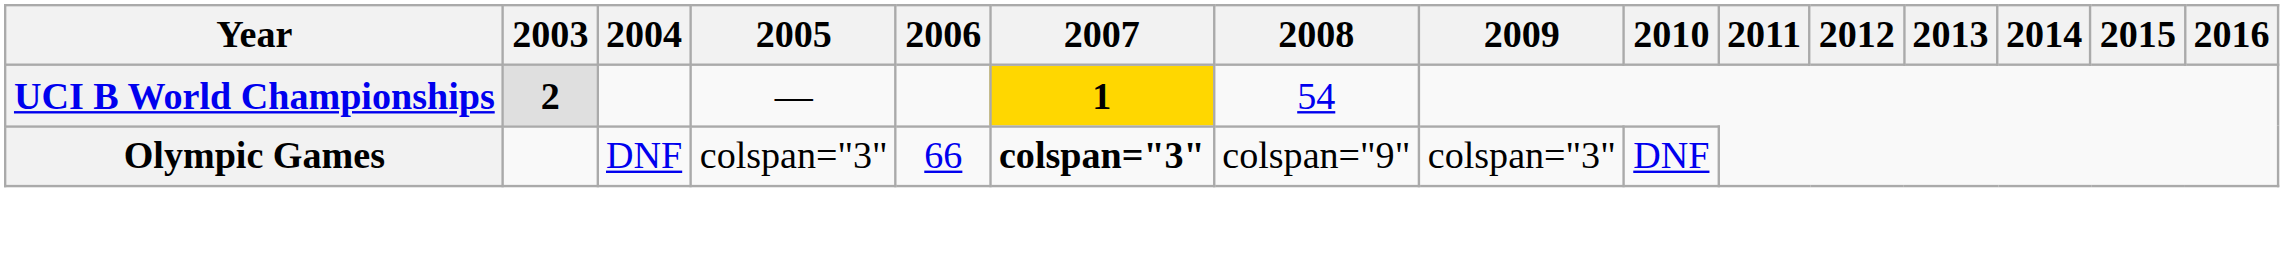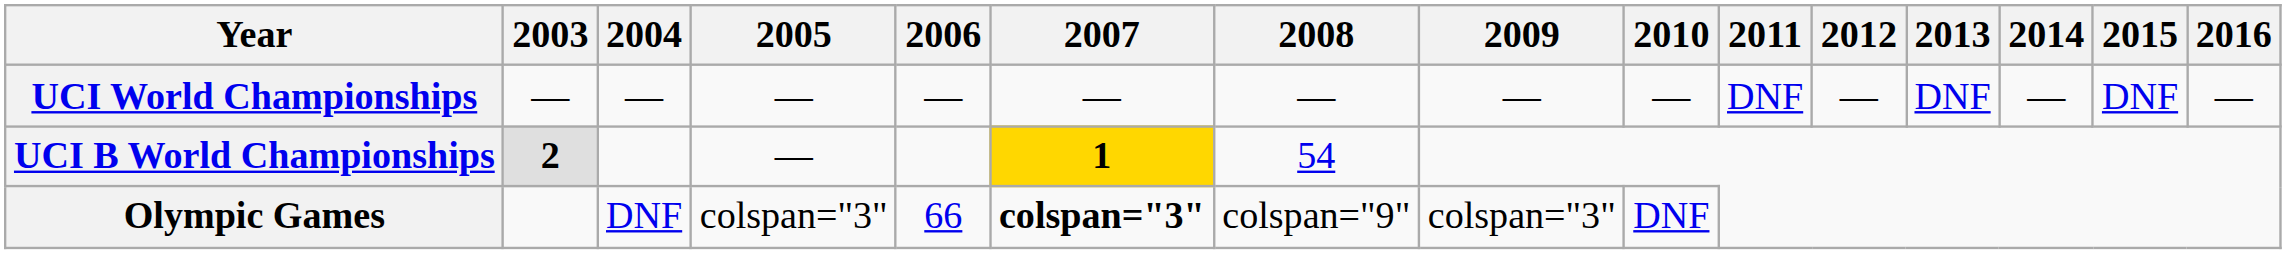+ row: UCI World Championships | — | — | — | — | — | — | — | — | DNF | — | DNF | — | DNF | —
